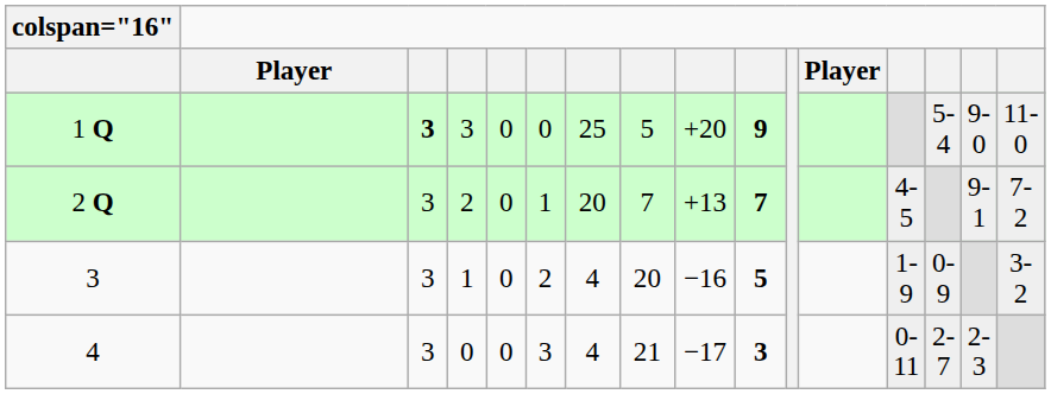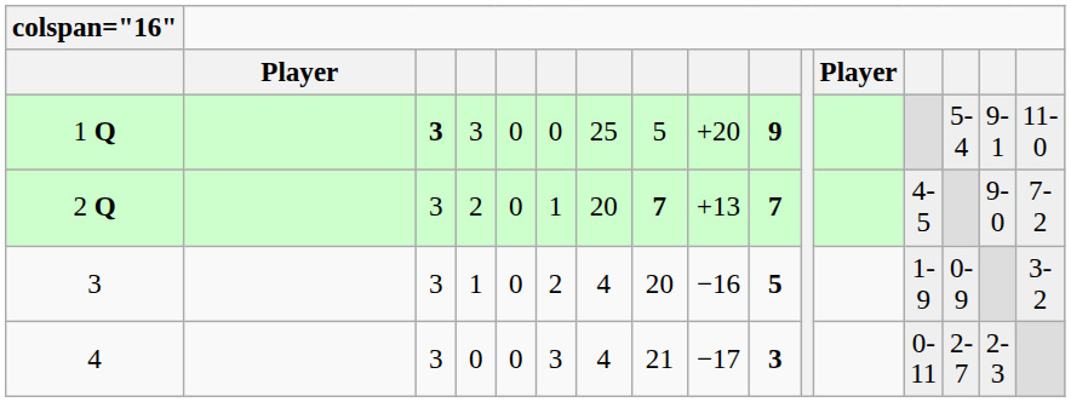1 Q | column 15: 9-0 -> 9-1
2 Q | column 8: normal -> bold
2 Q | column 15: 9-1 -> 9-0
